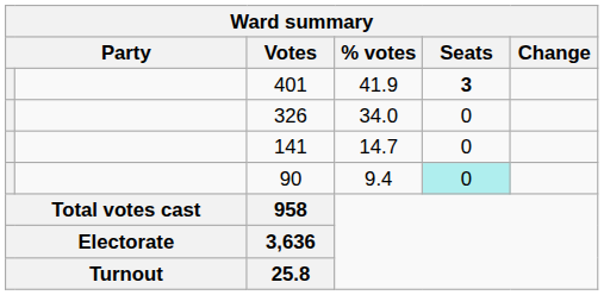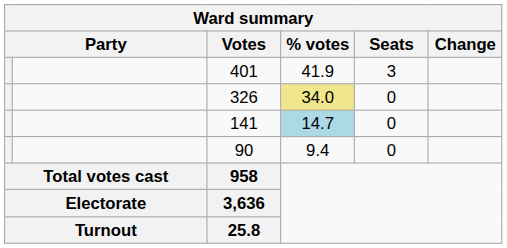401 | Seats: bold -> normal
326 | % votes: no background -> khaki background
141 | % votes: no background -> lightblue background
90 | Seats: paleturquoise background -> no background
